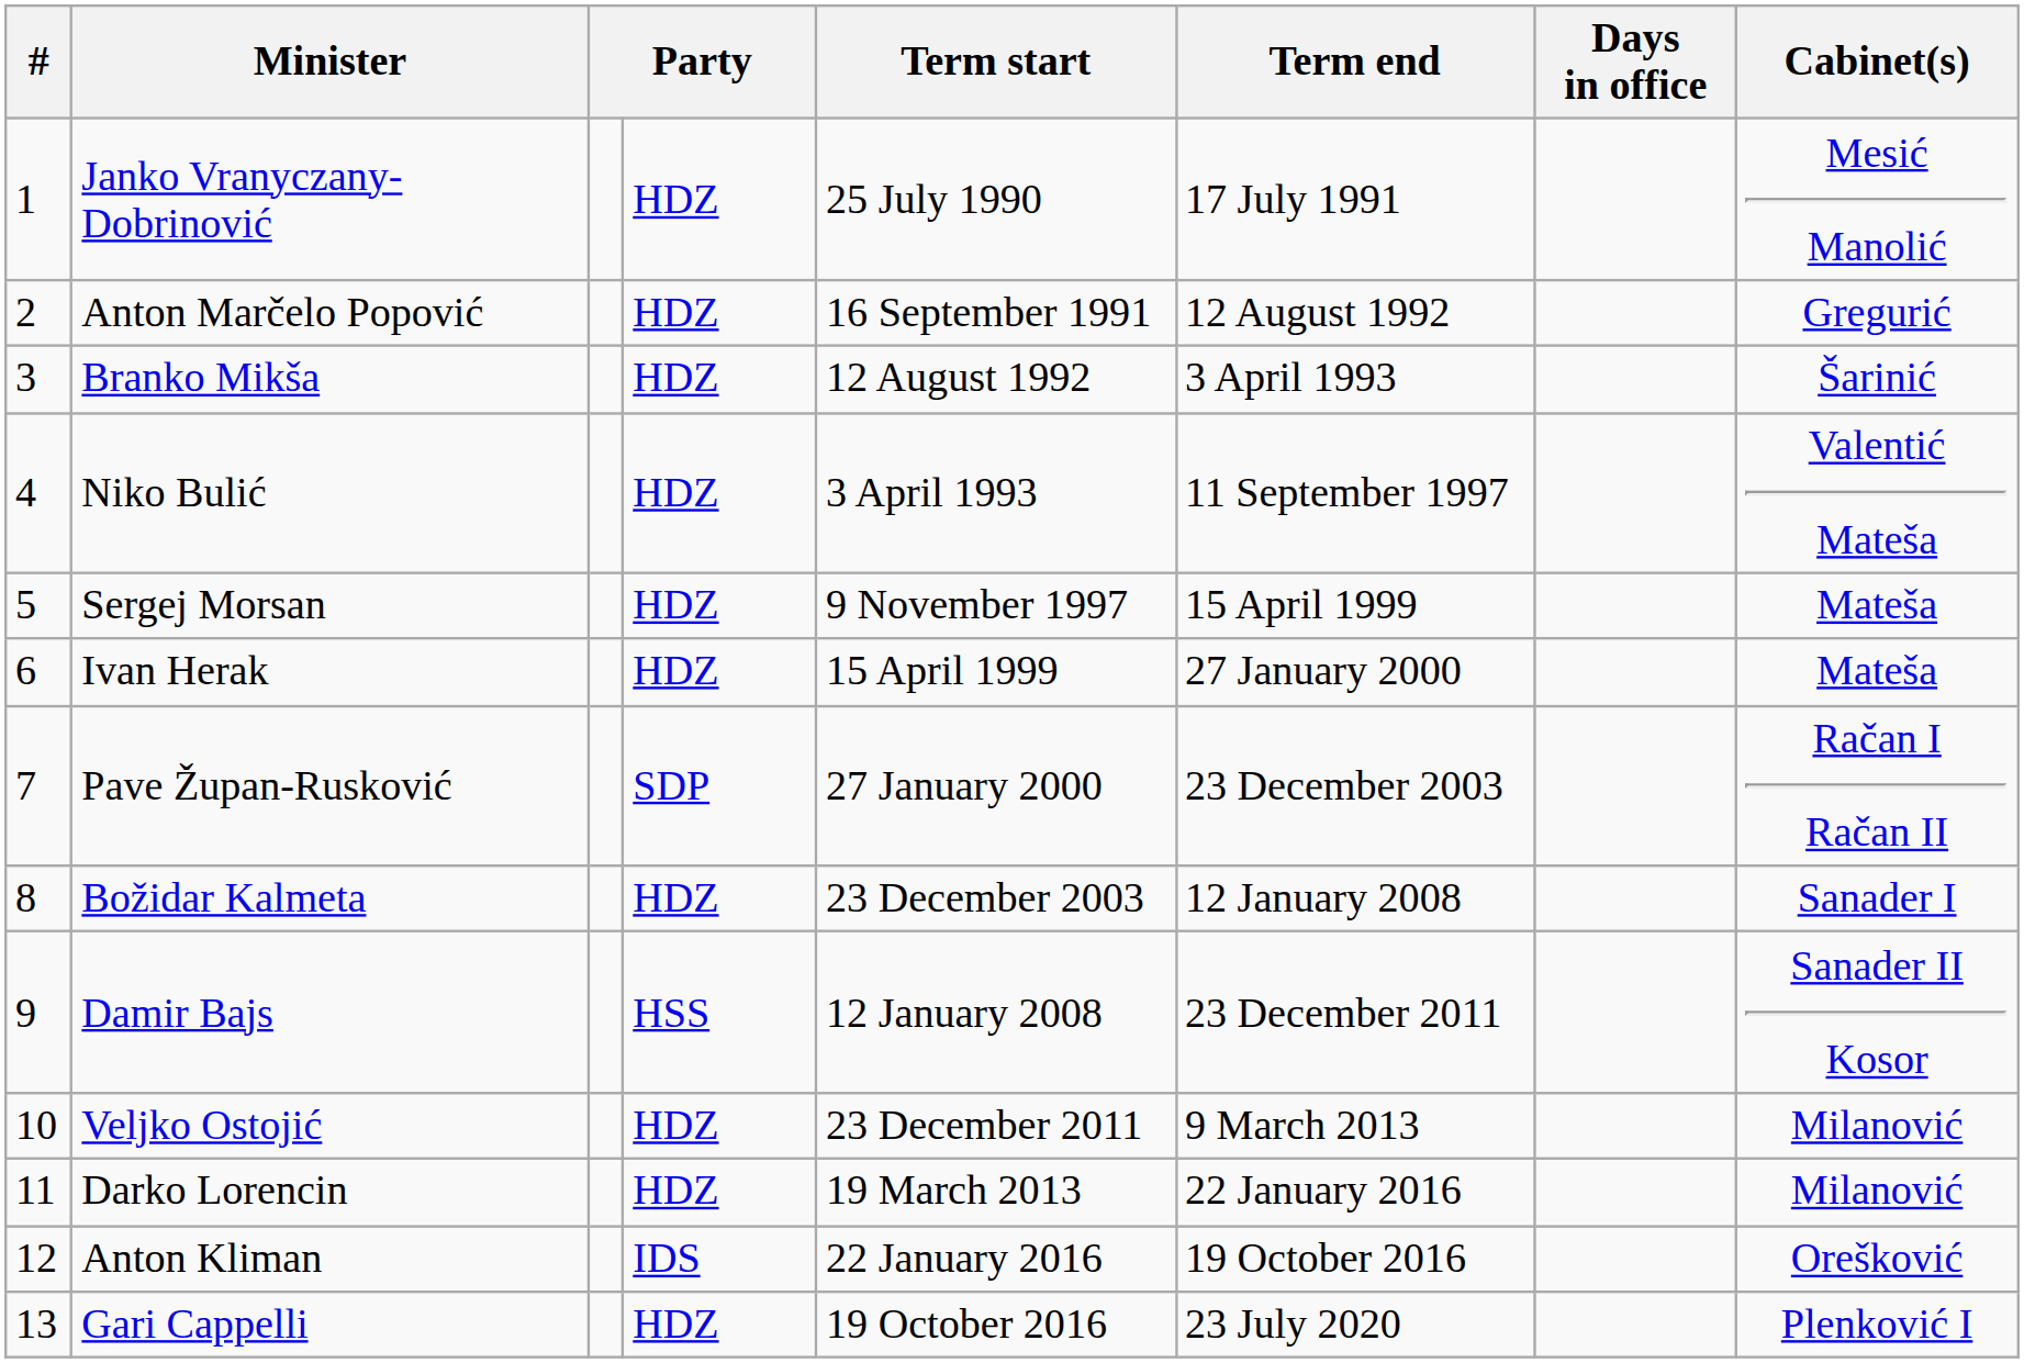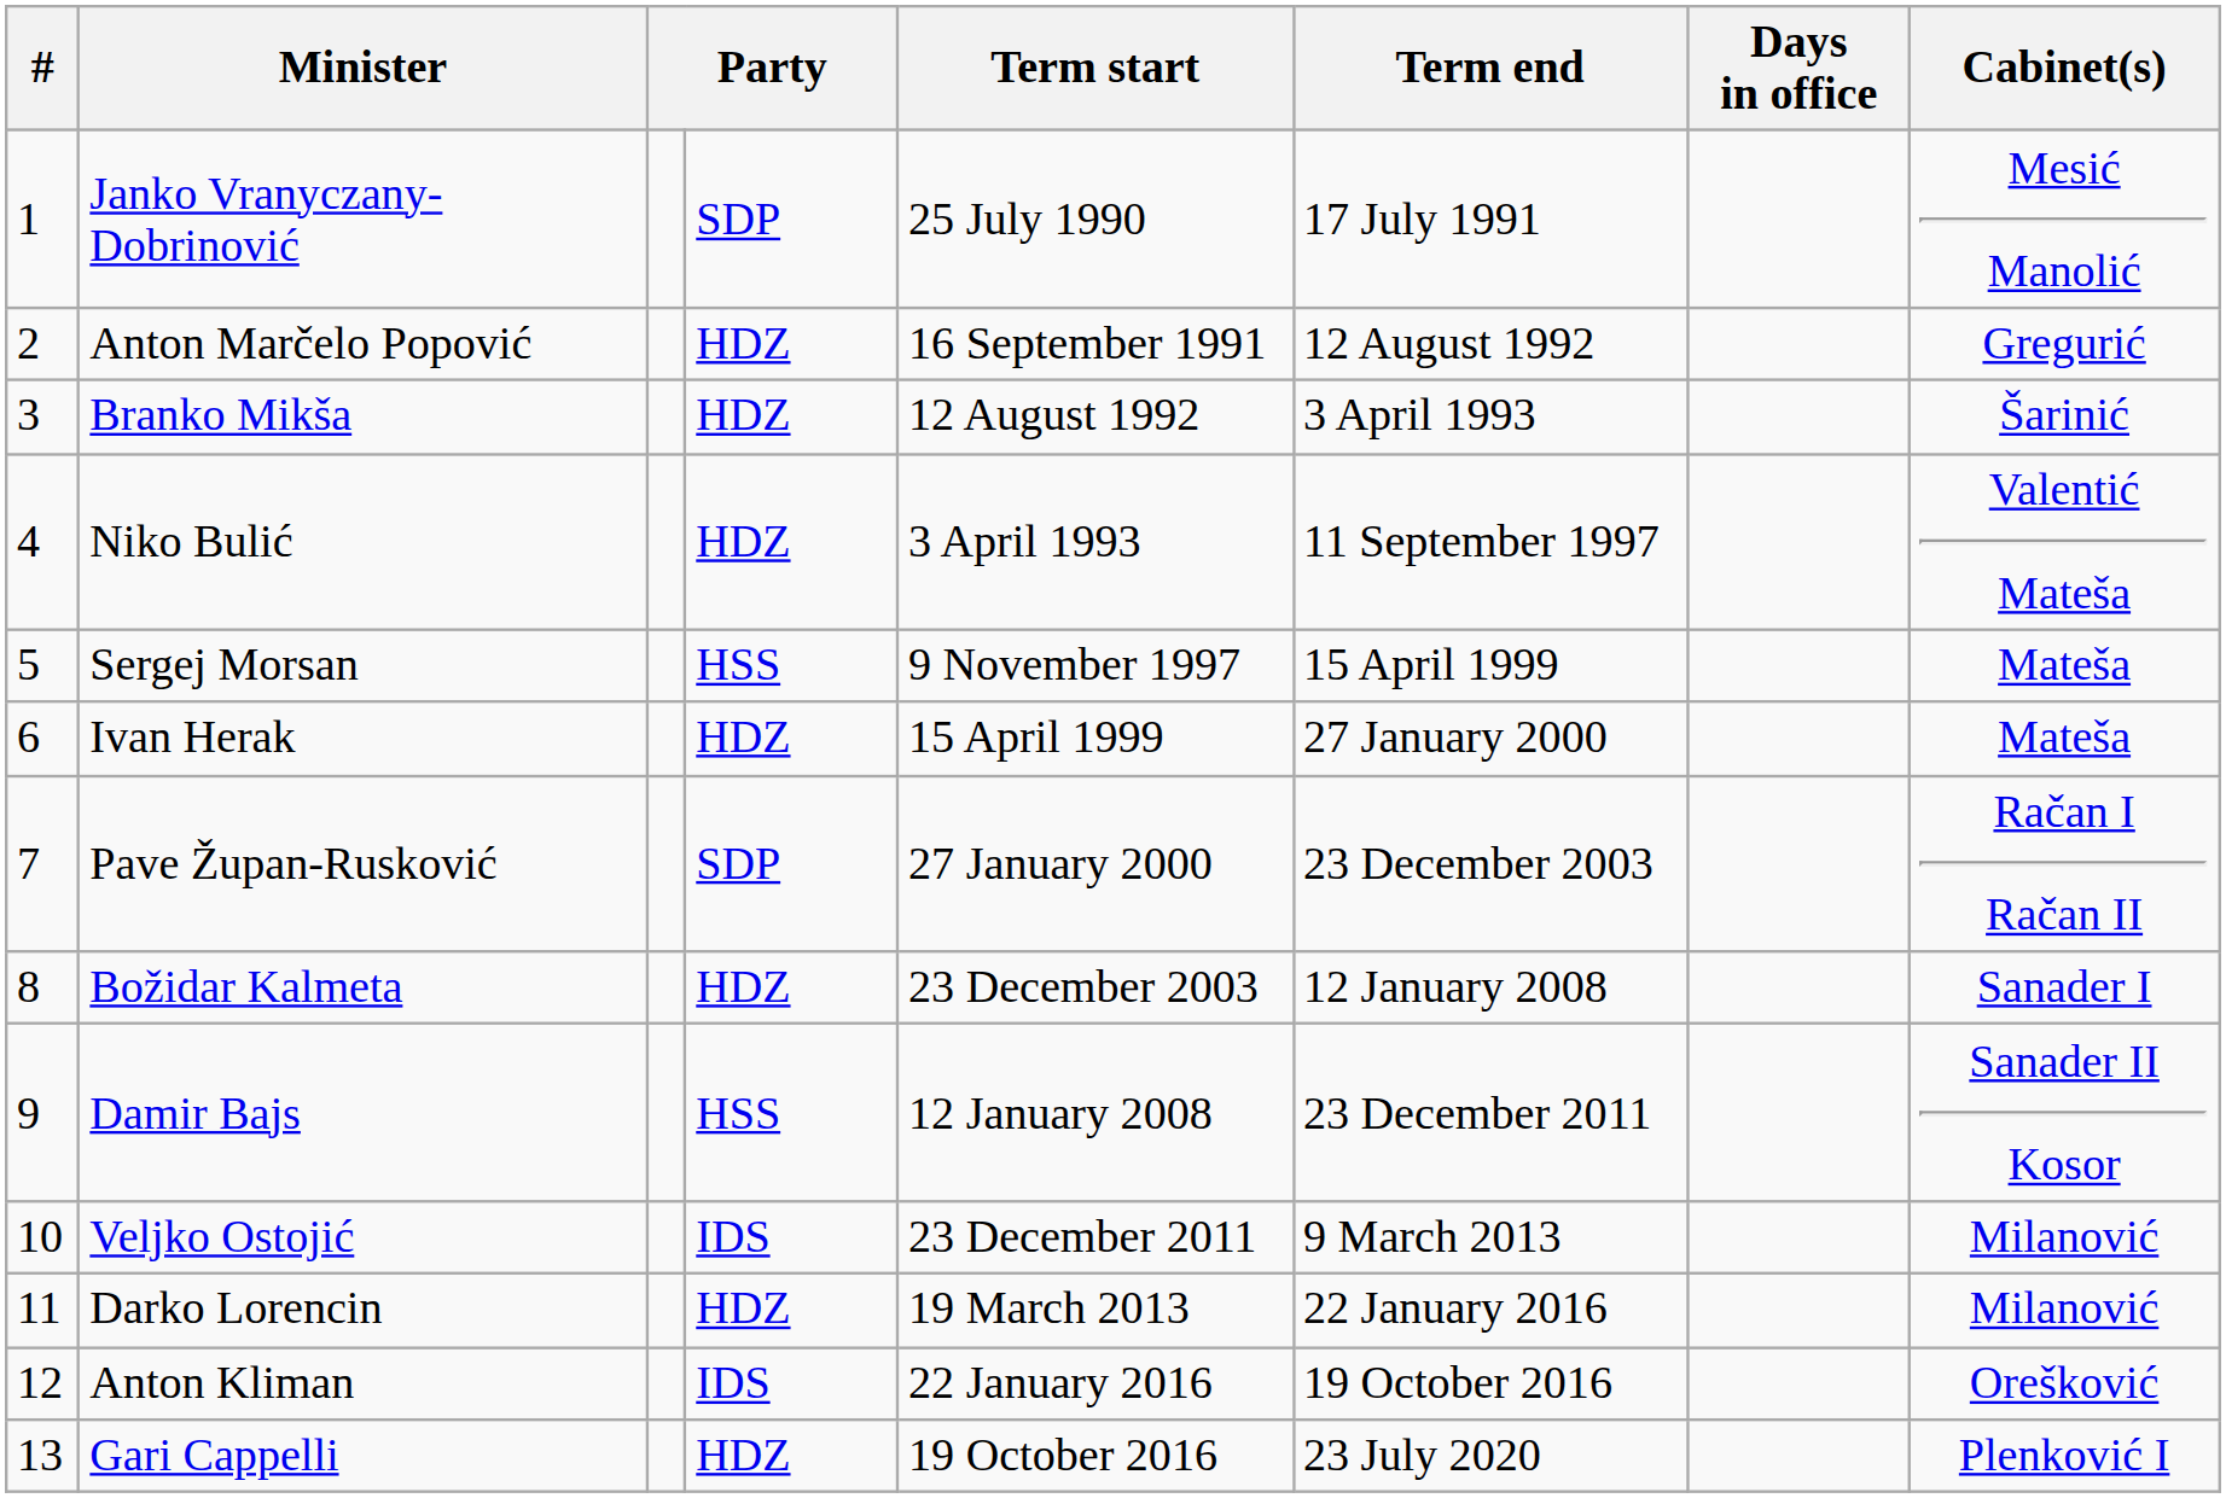Janko Vranyczany-Dobrinović | column 4: HDZ -> SDP
Sergej Morsan | column 4: HDZ -> HSS
Veljko Ostojić | column 4: HDZ -> IDS
